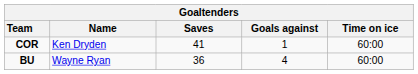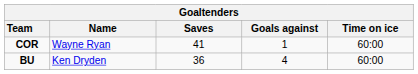COR | Name: Ken Dryden -> Wayne Ryan
BU | Name: Wayne Ryan -> Ken Dryden
